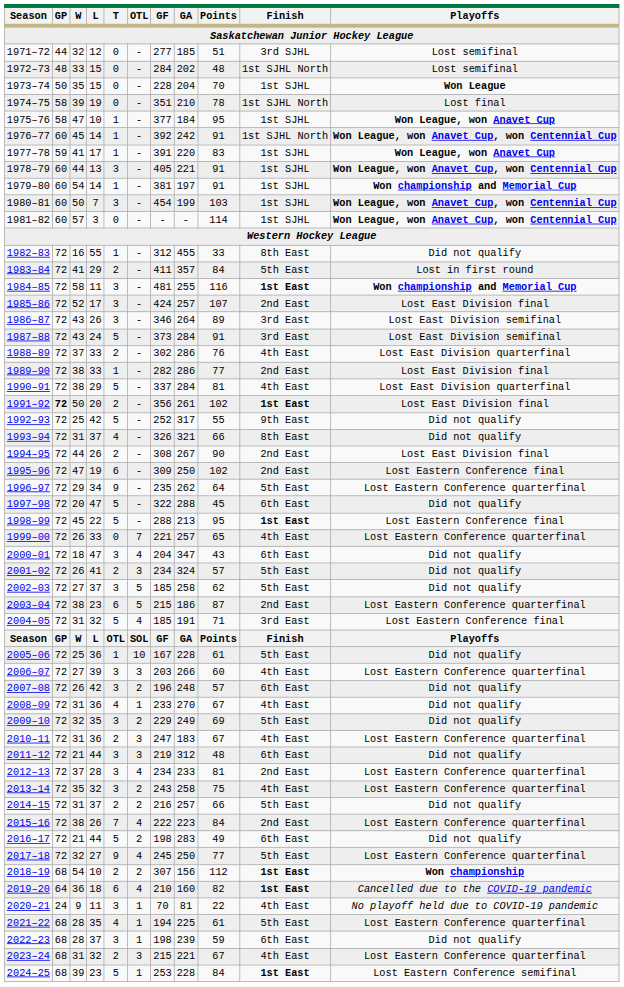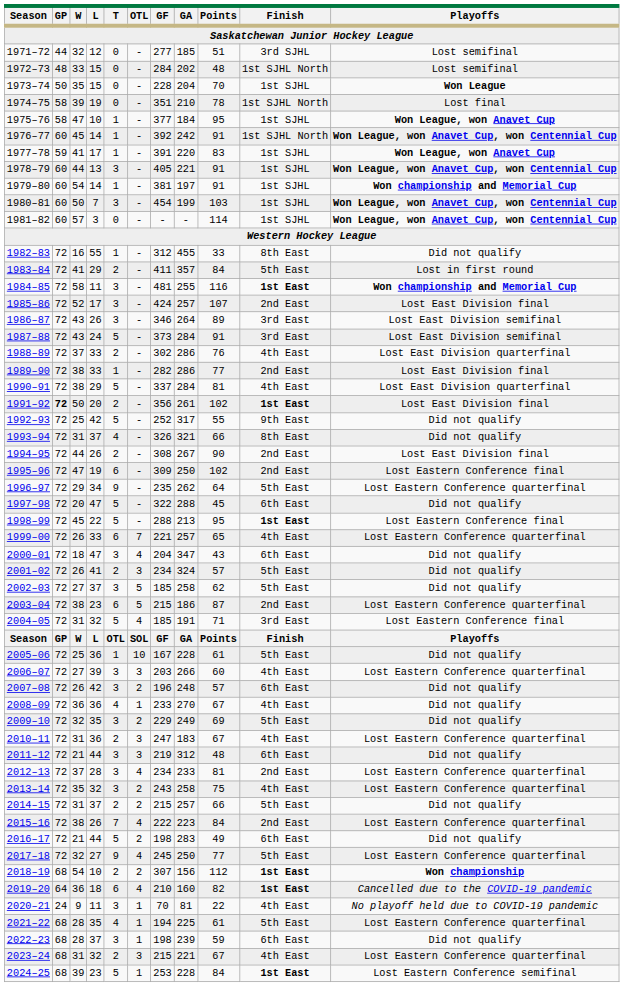1999–00 | T: 0 -> 6
2008–09 | W: 31 -> 36
2014–15 | GF: 216 -> 215
